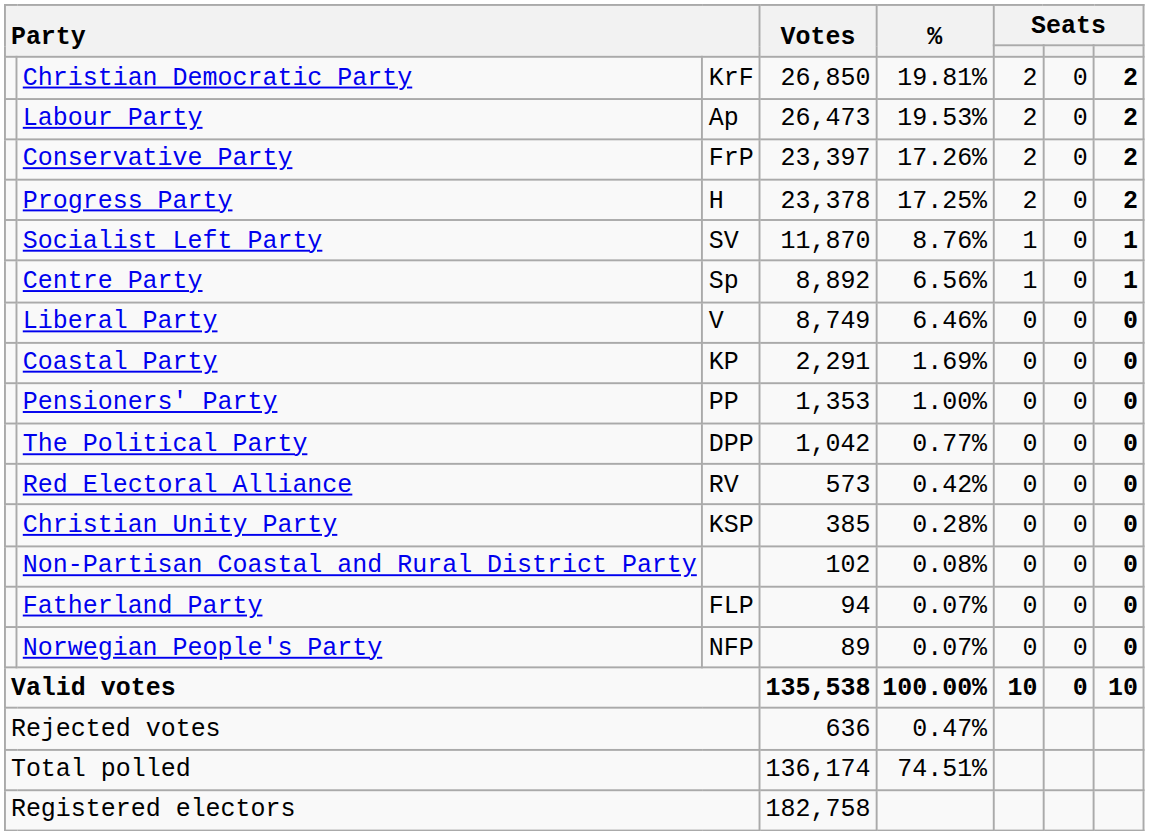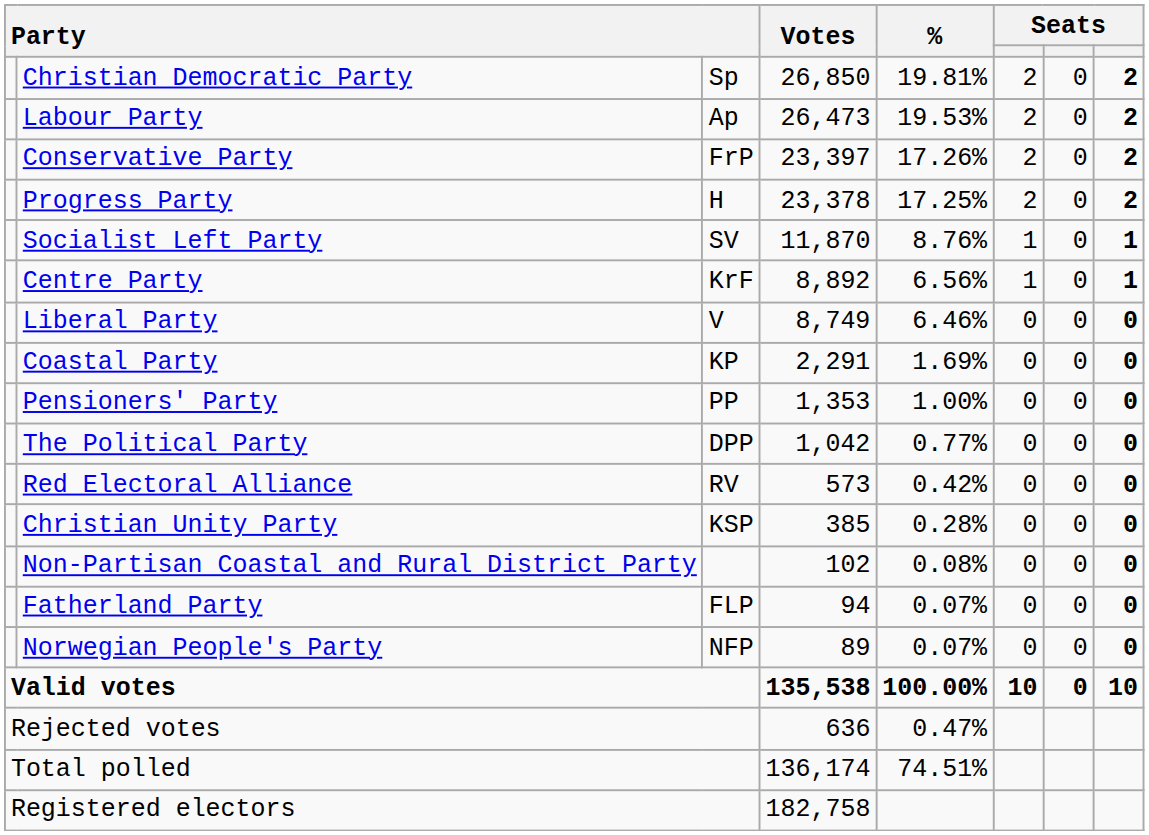Christian Democratic Party | column 3: KrF -> Sp
Centre Party | column 3: Sp -> KrF
